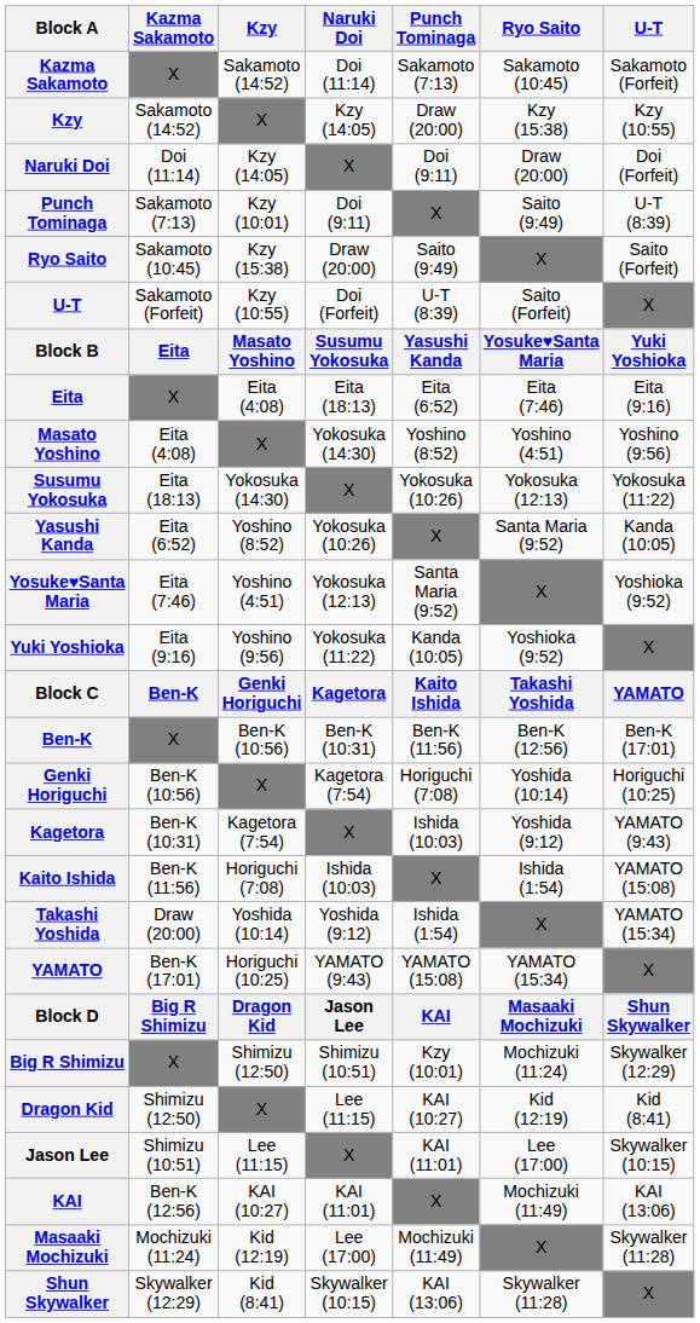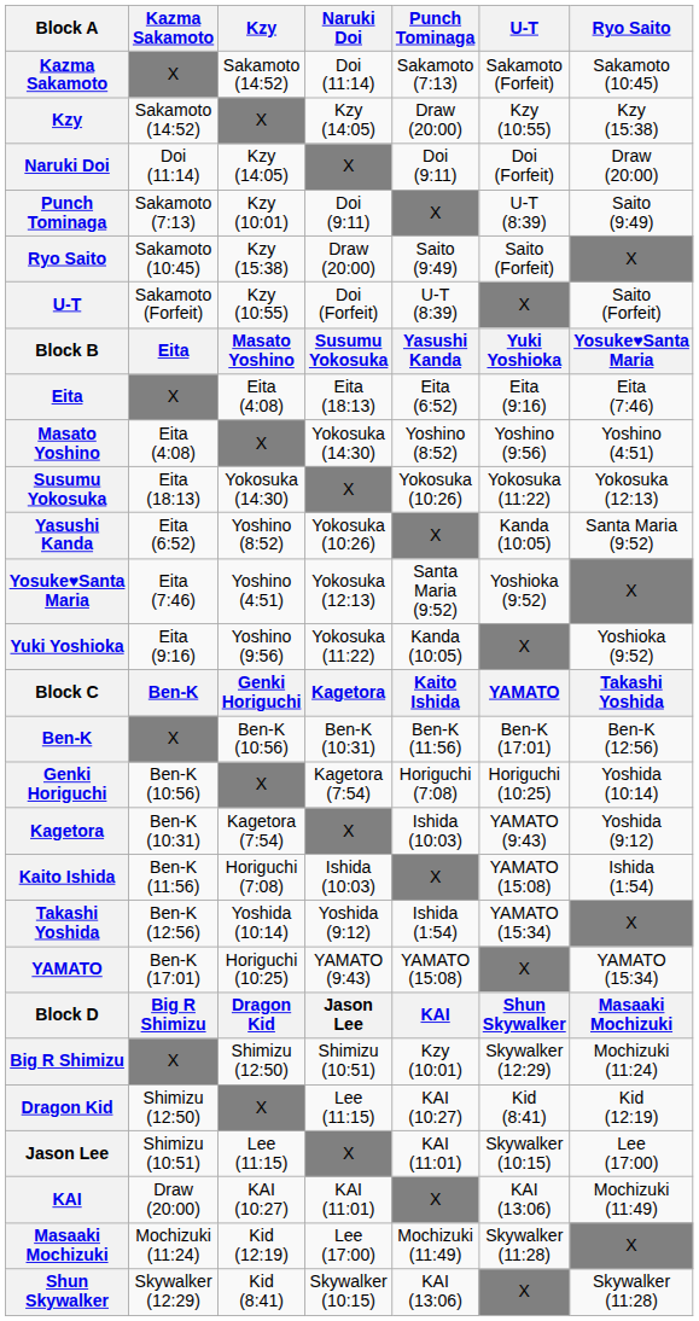columns swapped: Ryo Saito <-> U-T
row 20 | Kazma Sakamoto: Draw (20:00) -> Ben-K (12:56)
row 26 | Kazma Sakamoto: Ben-K (12:56) -> Draw (20:00)
